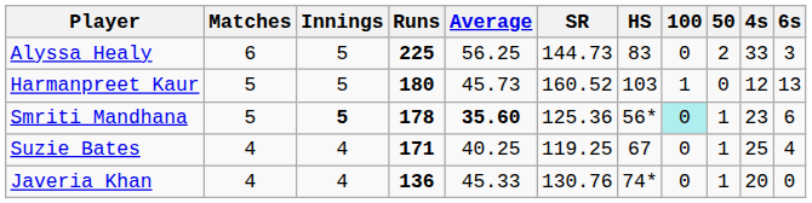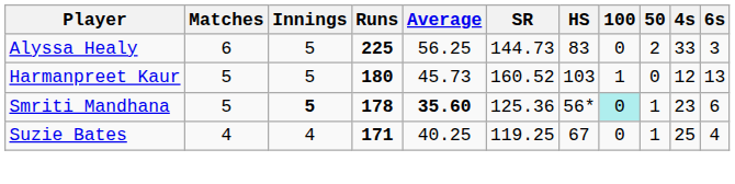- row: Javeria Khan | 4 | 4 | 136 | 45.33 | 130.76 | 74* | 0 | 1 | 20 | 0
